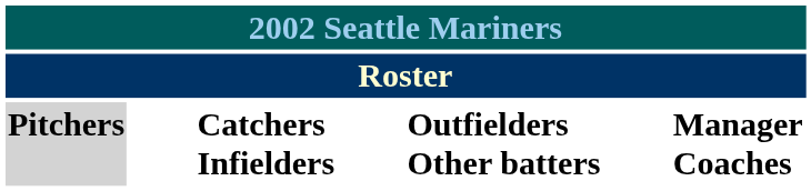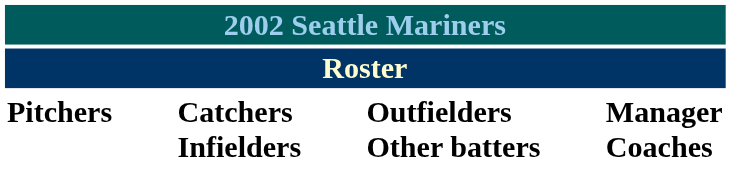Pitchers | column 1: lightgrey background -> no background
